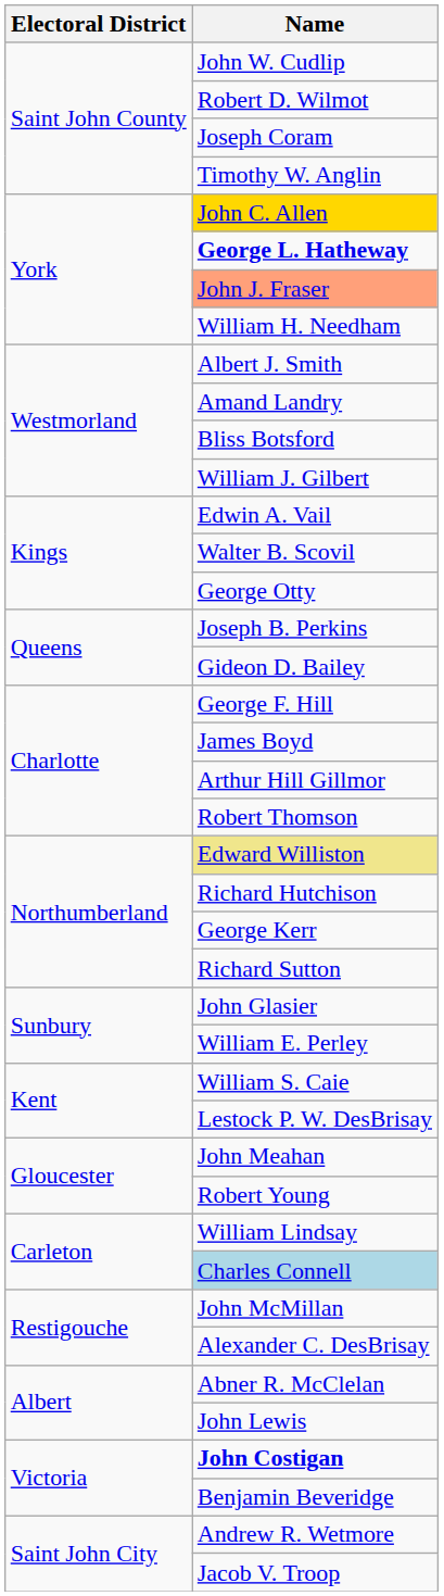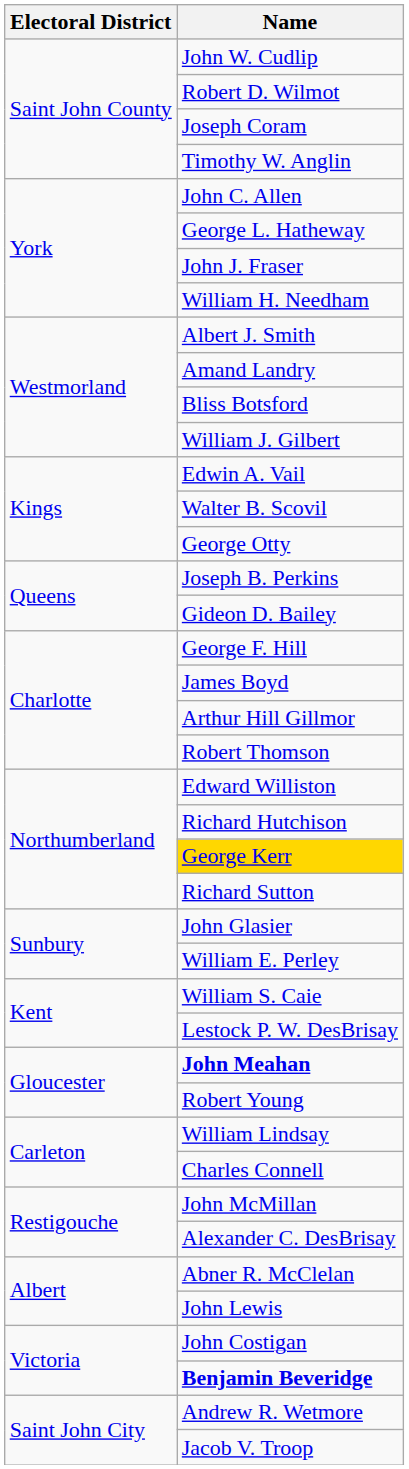John C. Allen | Name: gold background -> no background
George L. Hatheway | Name: bold -> normal
John J. Fraser | Name: lightsalmon background -> no background
Edward Williston | Name: khaki background -> no background
George Kerr | Name: no background -> gold background
John Meahan | Name: normal -> bold
Charles Connell | Name: lightblue background -> no background
John Costigan | Name: bold -> normal
Benjamin Beveridge | Name: normal -> bold
